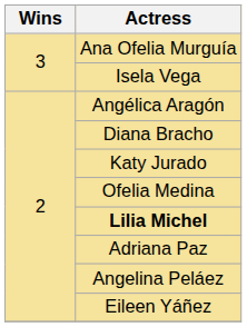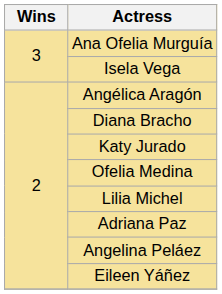Lilia Michel | Actress: bold -> normal
